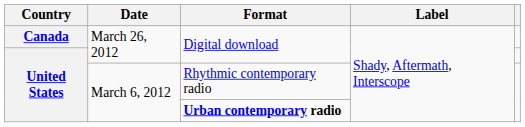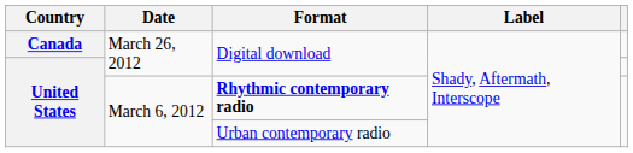Rhythmic contemporary radio | Format: normal -> bold
Urban contemporary radio | Format: bold -> normal
